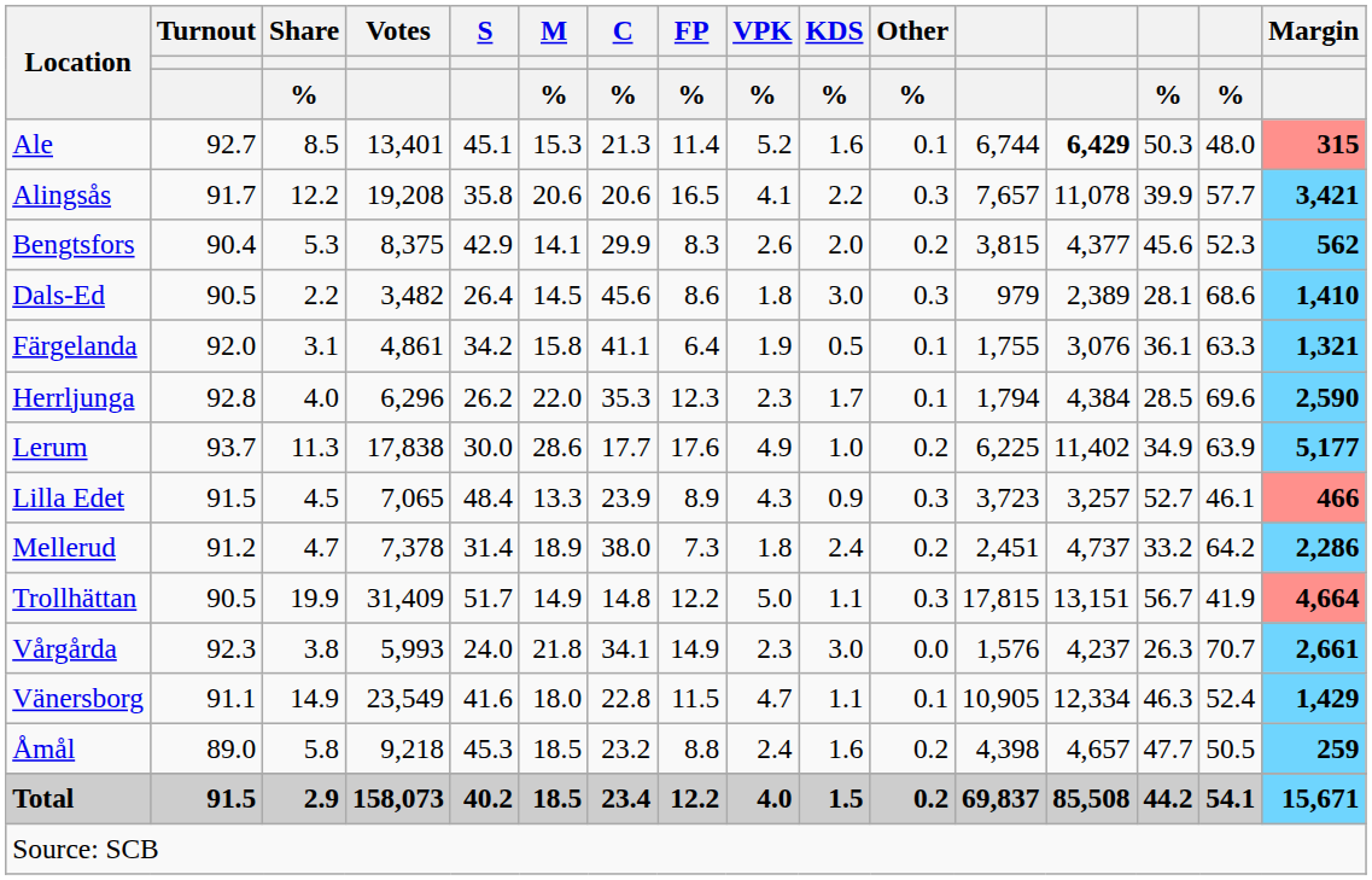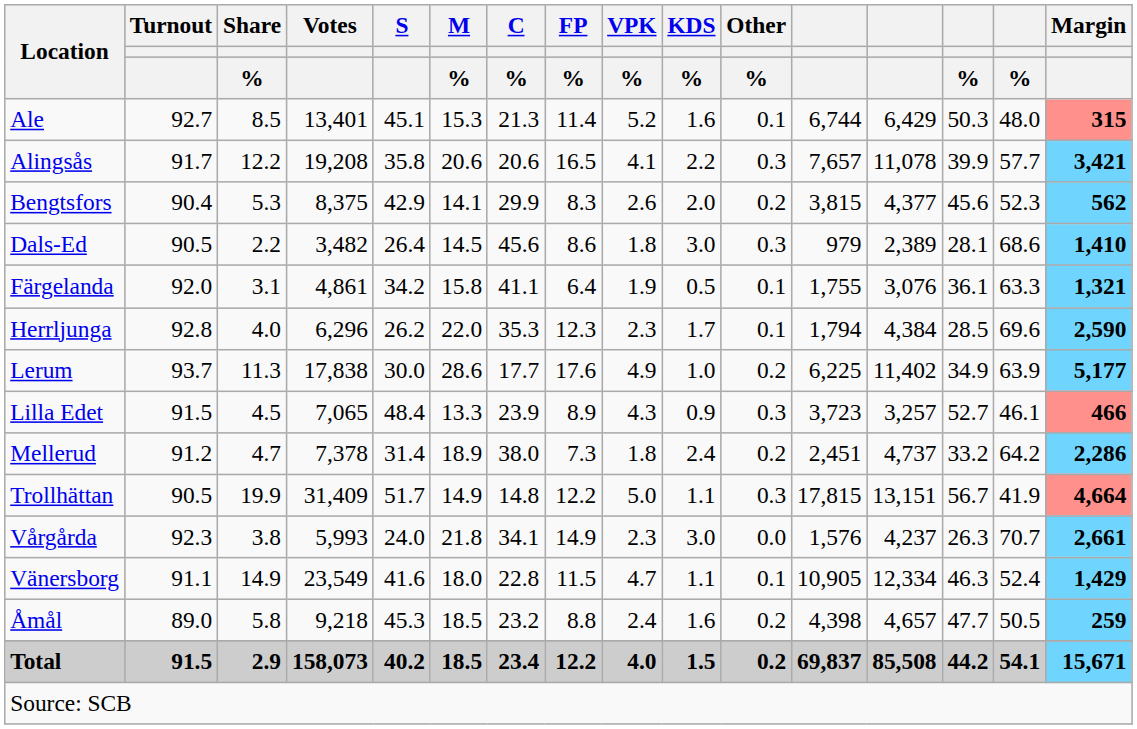Ale | column 13: bold -> normal
